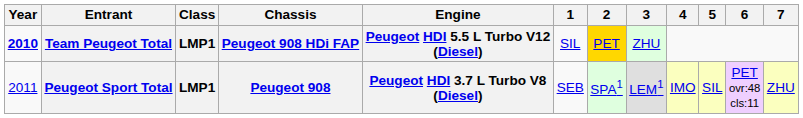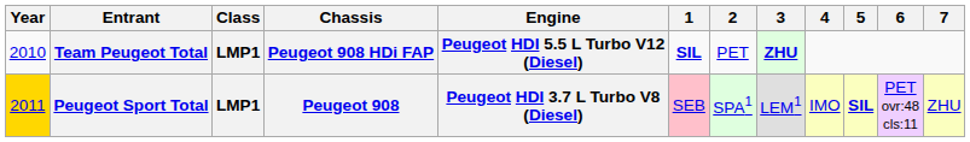row 2 | Year: bold -> normal
row 2 | 1: normal -> bold
row 2 | 2: gold background -> no background
row 2 | 3: normal -> bold
row 3 | Year: no background -> gold background
row 3 | 1: no background -> pink background
row 3 | 5: normal -> bold
